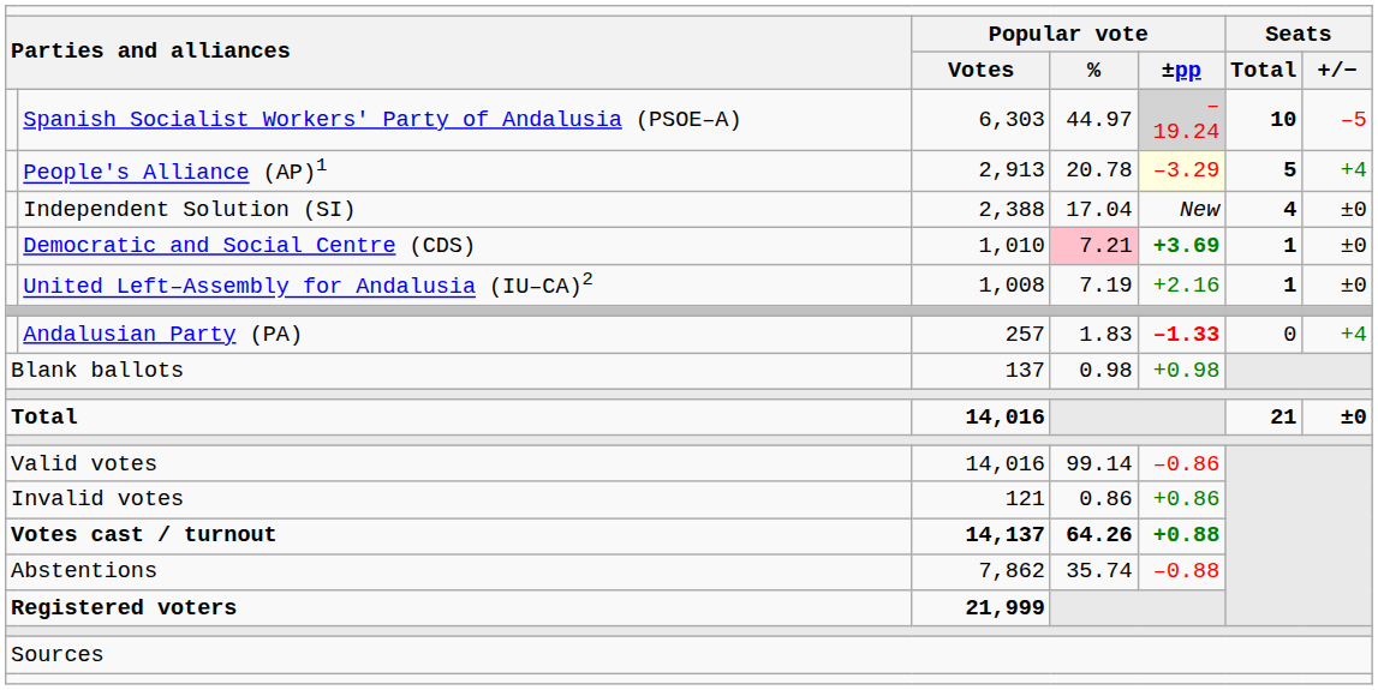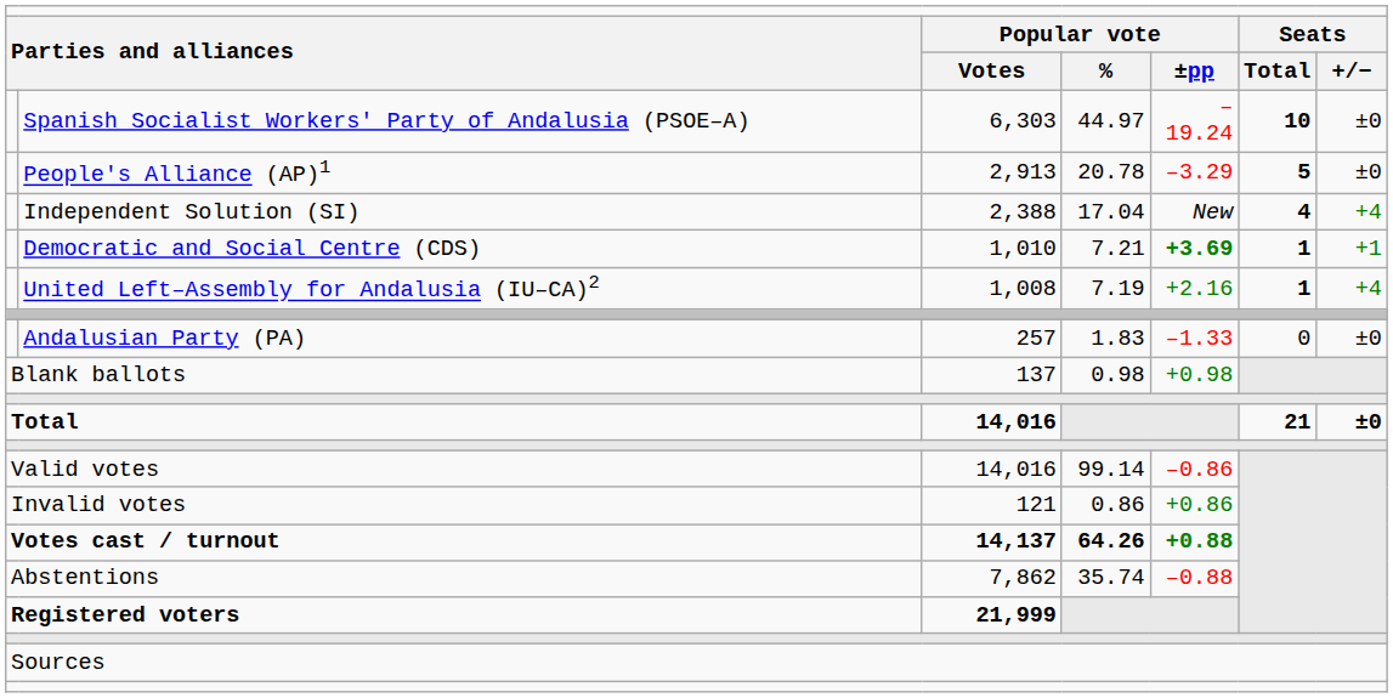Spanish Socialist Workers' Party of Andalusia (PSOE–A) | column 5: lightgrey background -> no background
Spanish Socialist Workers' Party of Andalusia (PSOE–A) | column 7: –5 -> ±0
People's Alliance (AP)1 | column 5: lightyellow background -> no background
People's Alliance (AP)1 | column 7: +4 -> ±0
Independent Solution (SI) | column 7: ±0 -> +4
Democratic and Social Centre (CDS) | column 4: pink background -> no background
Democratic and Social Centre (CDS) | column 7: ±0 -> +1
United Left–Assembly for Andalusia (IU–CA)2 | column 7: ±0 -> +4
Andalusian Party (PA) | column 5: bold -> normal
Andalusian Party (PA) | column 7: +4 -> ±0
